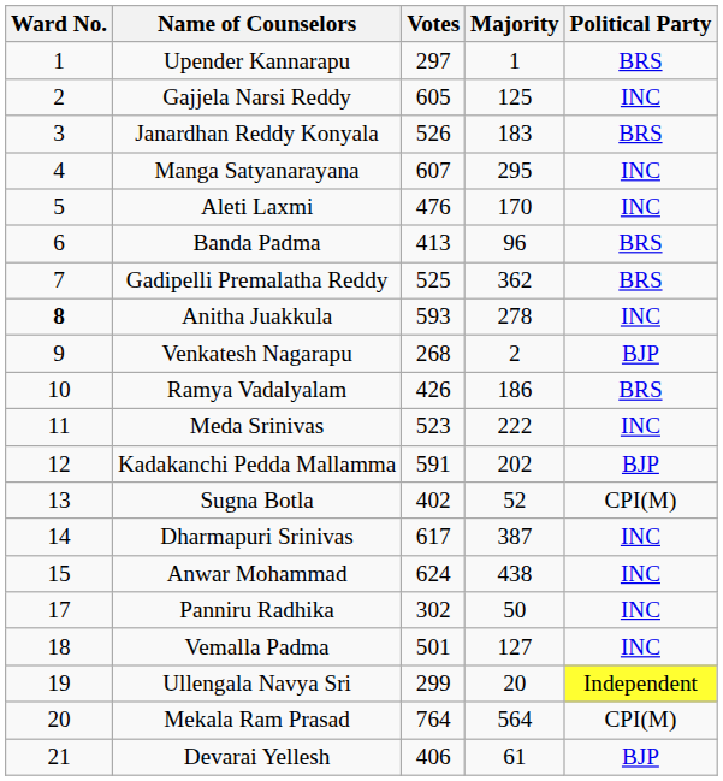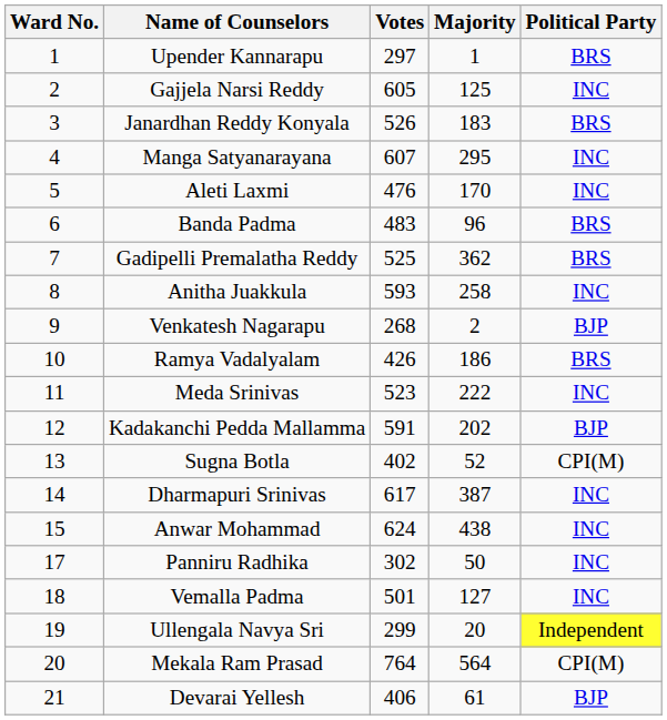Banda Padma | Votes: 413 -> 483
Anitha Juakkula | Ward No.: bold -> normal
Anitha Juakkula | Majority: 278 -> 258
